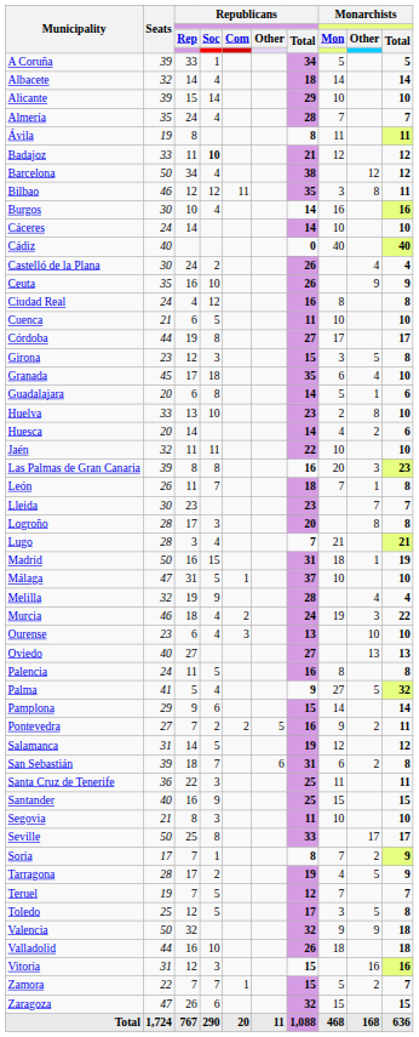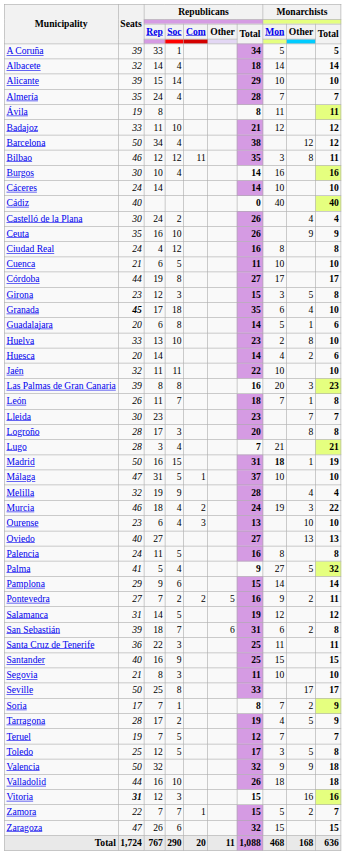Badajoz | Republicans / Soc: bold -> normal
Granada | Seats: normal -> bold
Madrid | Monarchists / Mon: normal -> bold
Vitoria | Seats: normal -> bold
